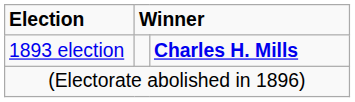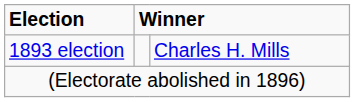1893 election | column 3: bold -> normal
